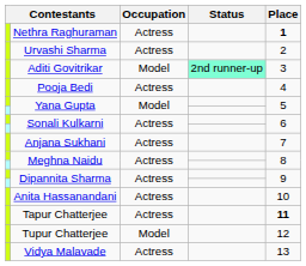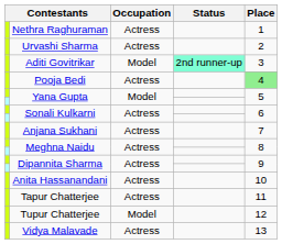Nethra Raghuraman | Place: bold -> normal
Pooja Bedi | Place: no background -> lightgreen background
Tapur Chatterjee | Place: bold -> normal
